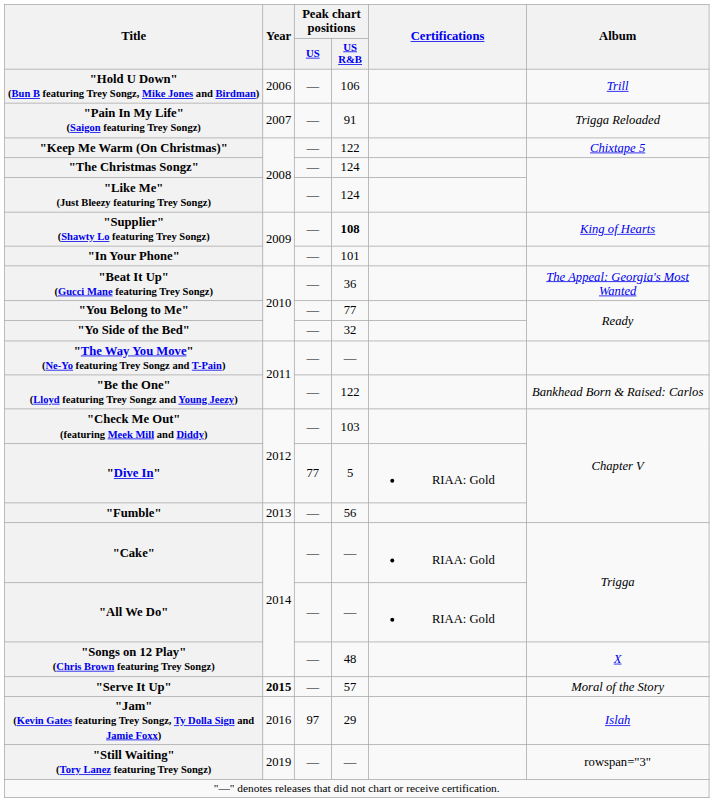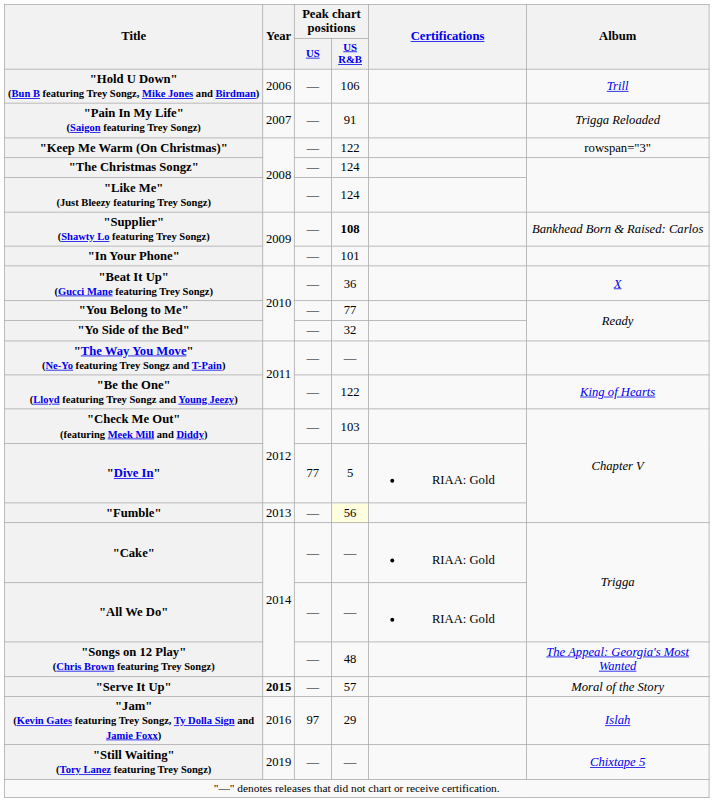"Keep Me Warm (On Christmas)" | Album: Chixtape 5 -> rowspan="3"
"Supplier" (Shawty Lo featuring Trey Songz) | Album: King of Hearts -> Bankhead Born & Raised: Carlos
"Beat It Up" (Gucci Mane featuring Trey Songz) | Album: The Appeal: Georgia's Most Wanted -> X
"Be the One" (Lloyd featuring Trey Songz and Young Jeezy) | Album: Bankhead Born & Raised: Carlos -> King of Hearts
"Fumble" | Peak chart positions / US R&B: no background -> lightyellow background
"Songs on 12 Play" (Chris Brown featuring Trey Songz) | Album: X -> The Appeal: Georgia's Most Wanted
"Still Waiting" (Tory Lanez featuring Trey Songz) | Album: rowspan="3" -> Chixtape 5
